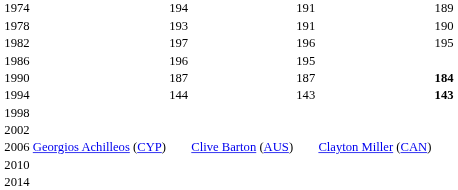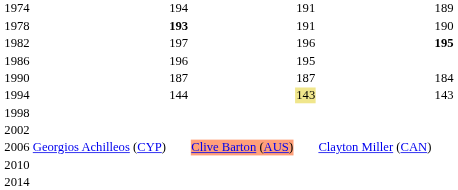1978 | column 3: normal -> bold
1982 | column 7: normal -> bold
1990 | column 7: bold -> normal
1994 | column 5: no background -> khaki background
1994 | column 7: bold -> normal
2006 | column 4: no background -> lightsalmon background
